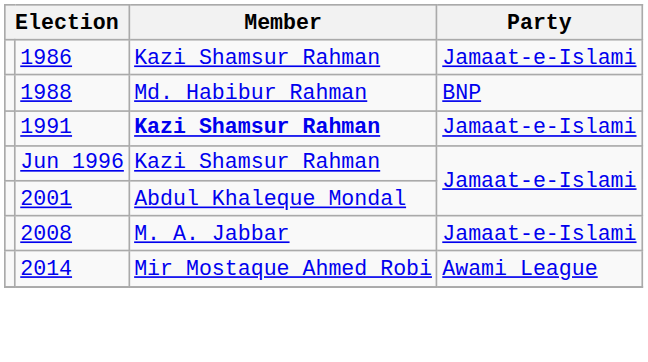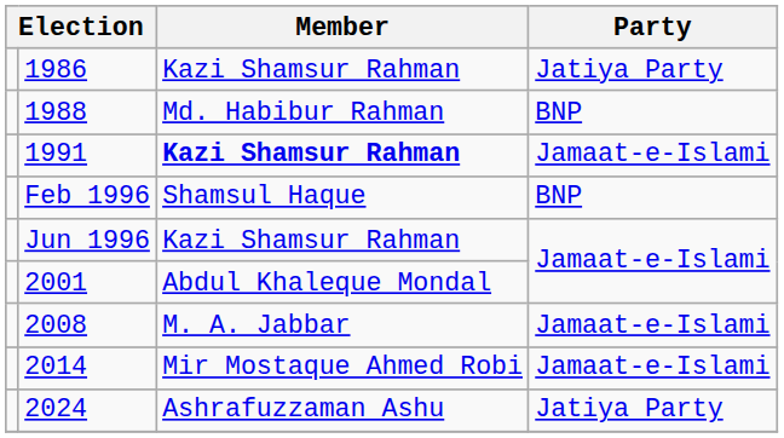1986 | Party: Jamaat-e-Islami -> Jatiya Party
+ row: Feb 1996 | Shamsul Haque | BNP
2014 | Party: Awami League -> Jamaat-e-Islami
+ row: 2024 | Ashrafuzzaman Ashu | Jatiya Party
